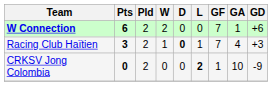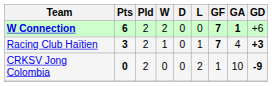W Connection | GF: normal -> bold
W Connection | GA: normal -> bold
Racing Club Haïtien | D: bold -> normal
Racing Club Haïtien | GF: normal -> bold
Racing Club Haïtien | GD: normal -> bold
CRKSV Jong Colombia | L: bold -> normal
CRKSV Jong Colombia | GD: normal -> bold
